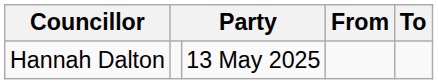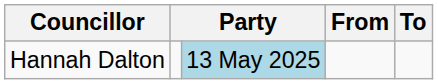Hannah Dalton | column 3: no background -> lightblue background
